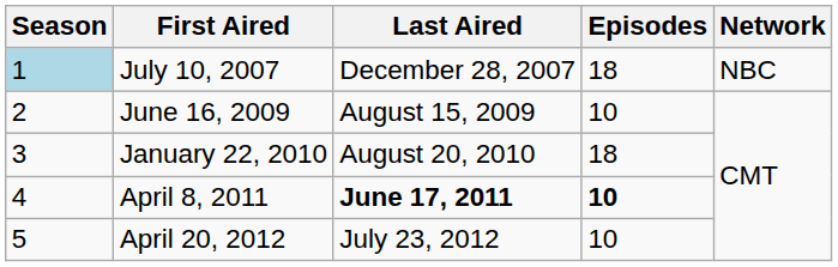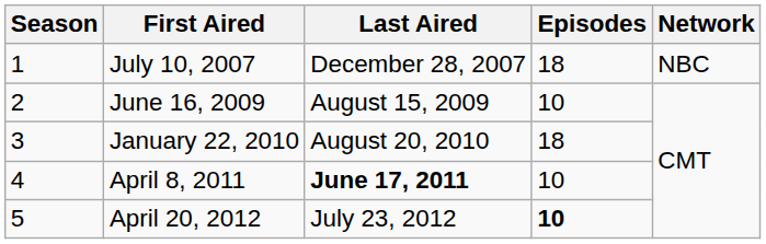July 10, 2007 | Season: lightblue background -> no background
April 8, 2011 | Episodes: bold -> normal
April 20, 2012 | Episodes: normal -> bold
